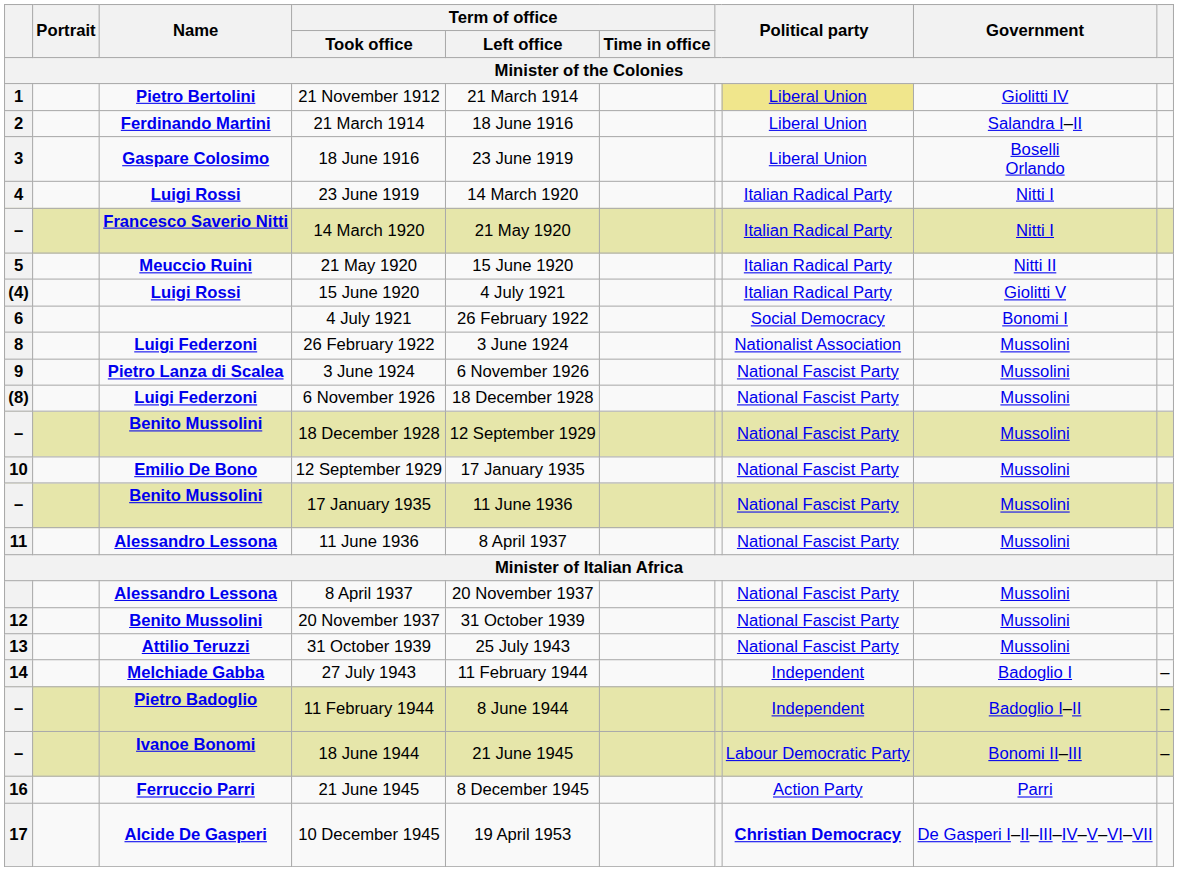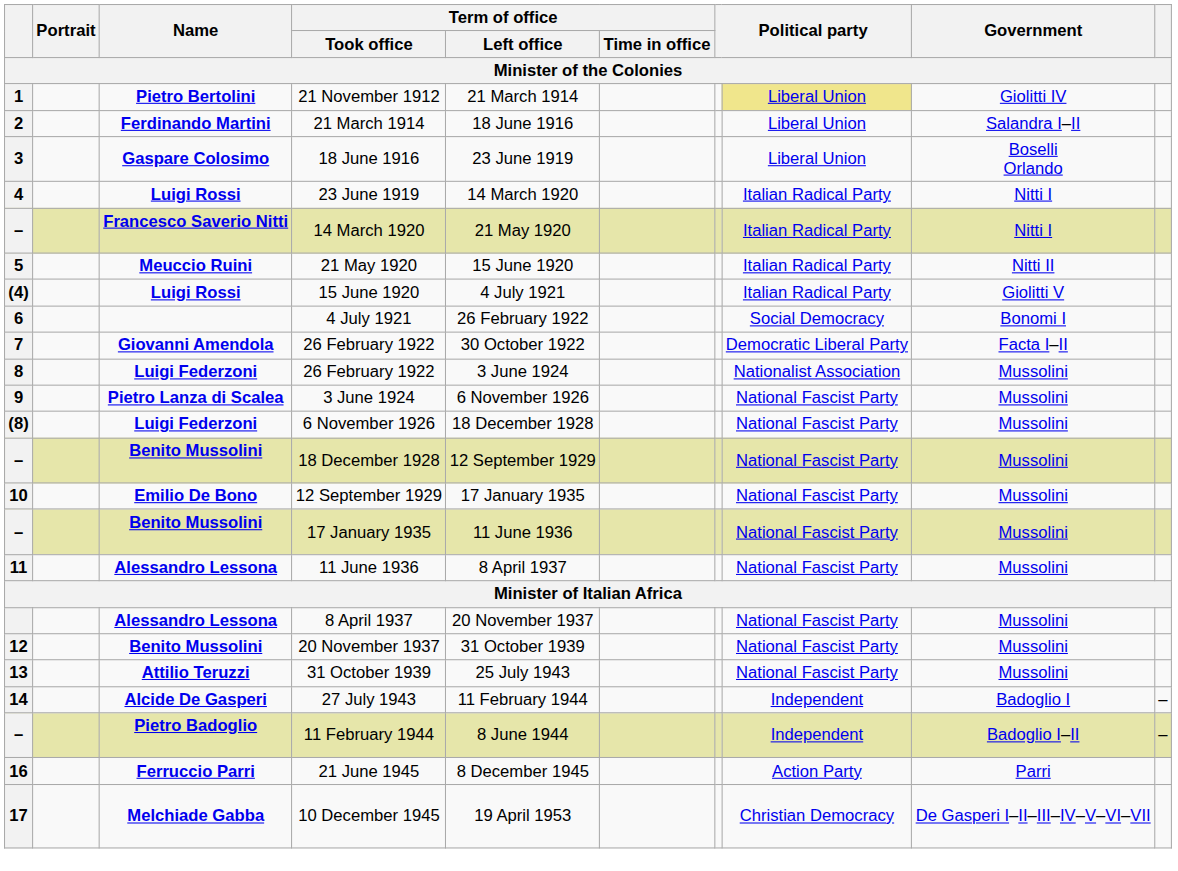+ row: 7 | Giovanni Amendola | 26 February 1922 | 30 October 1922 | Democratic Liberal Party | Facta I–II
27 July 1943 | Name: Melchiade Gabba -> Alcide De Gasperi
- row: – | Ivanoe Bonomi | 18 June 1944 | 21 June 1945 | Labour Democratic Party | Bonomi II–III | –
10 December 1945 | Name: Alcide De Gasperi -> Melchiade Gabba
10 December 1945 | column 8: bold -> normal
